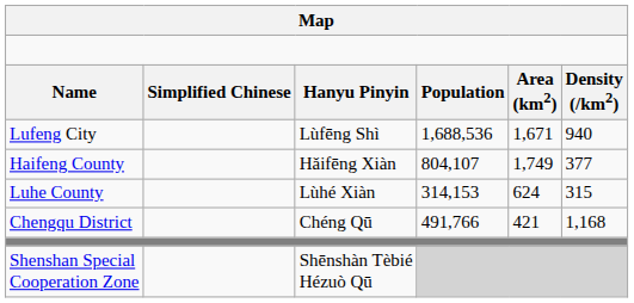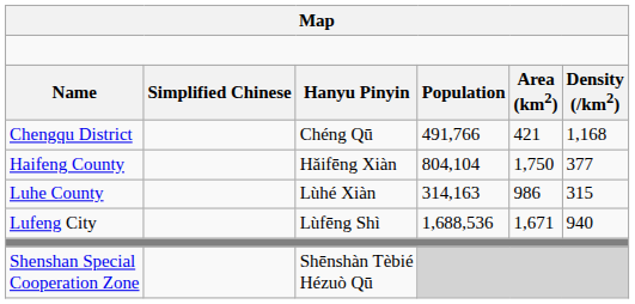rows swapped: Chengqu District <-> Lufeng City
Haifeng County | column 4: 804,107 -> 804,104
Haifeng County | column 5: 1,749 -> 1,750
Luhe County | column 4: 314,153 -> 314,163
Luhe County | column 5: 624 -> 986
